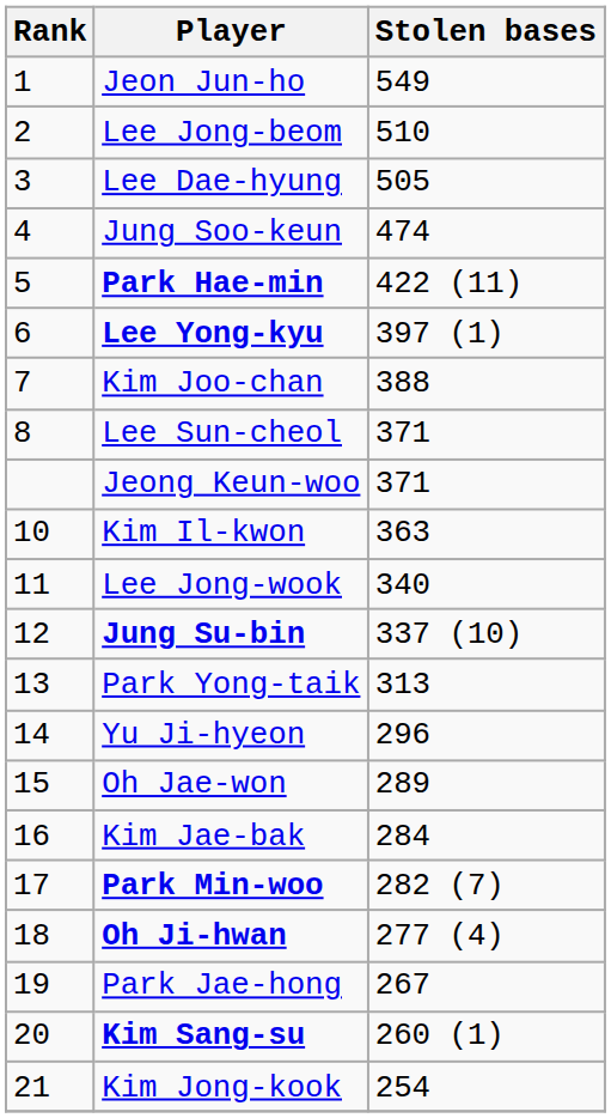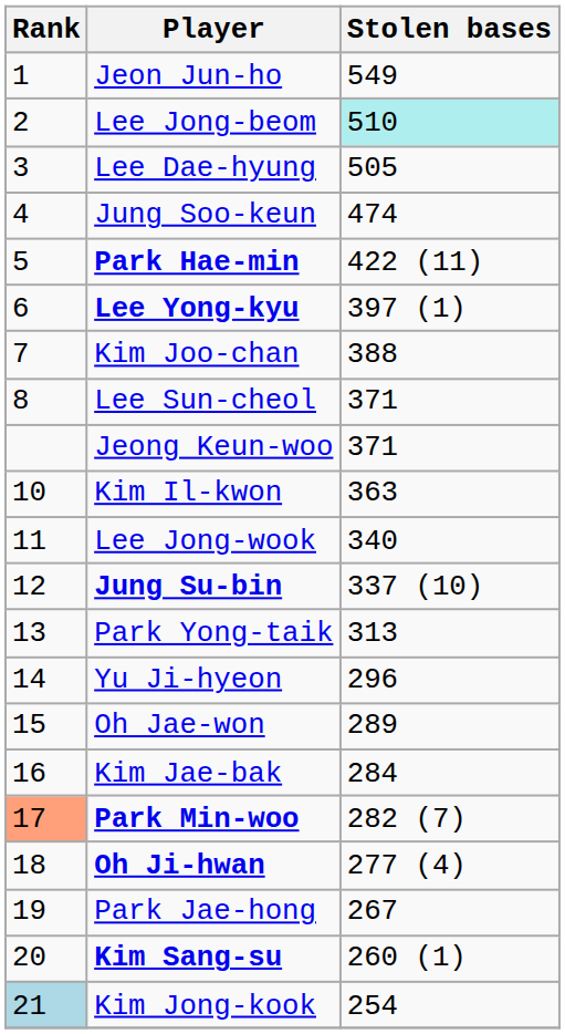Lee Jong-beom | Stolen bases: no background -> paleturquoise background
Park Min-woo | Rank: no background -> lightsalmon background
Kim Jong-kook | Rank: no background -> lightblue background
